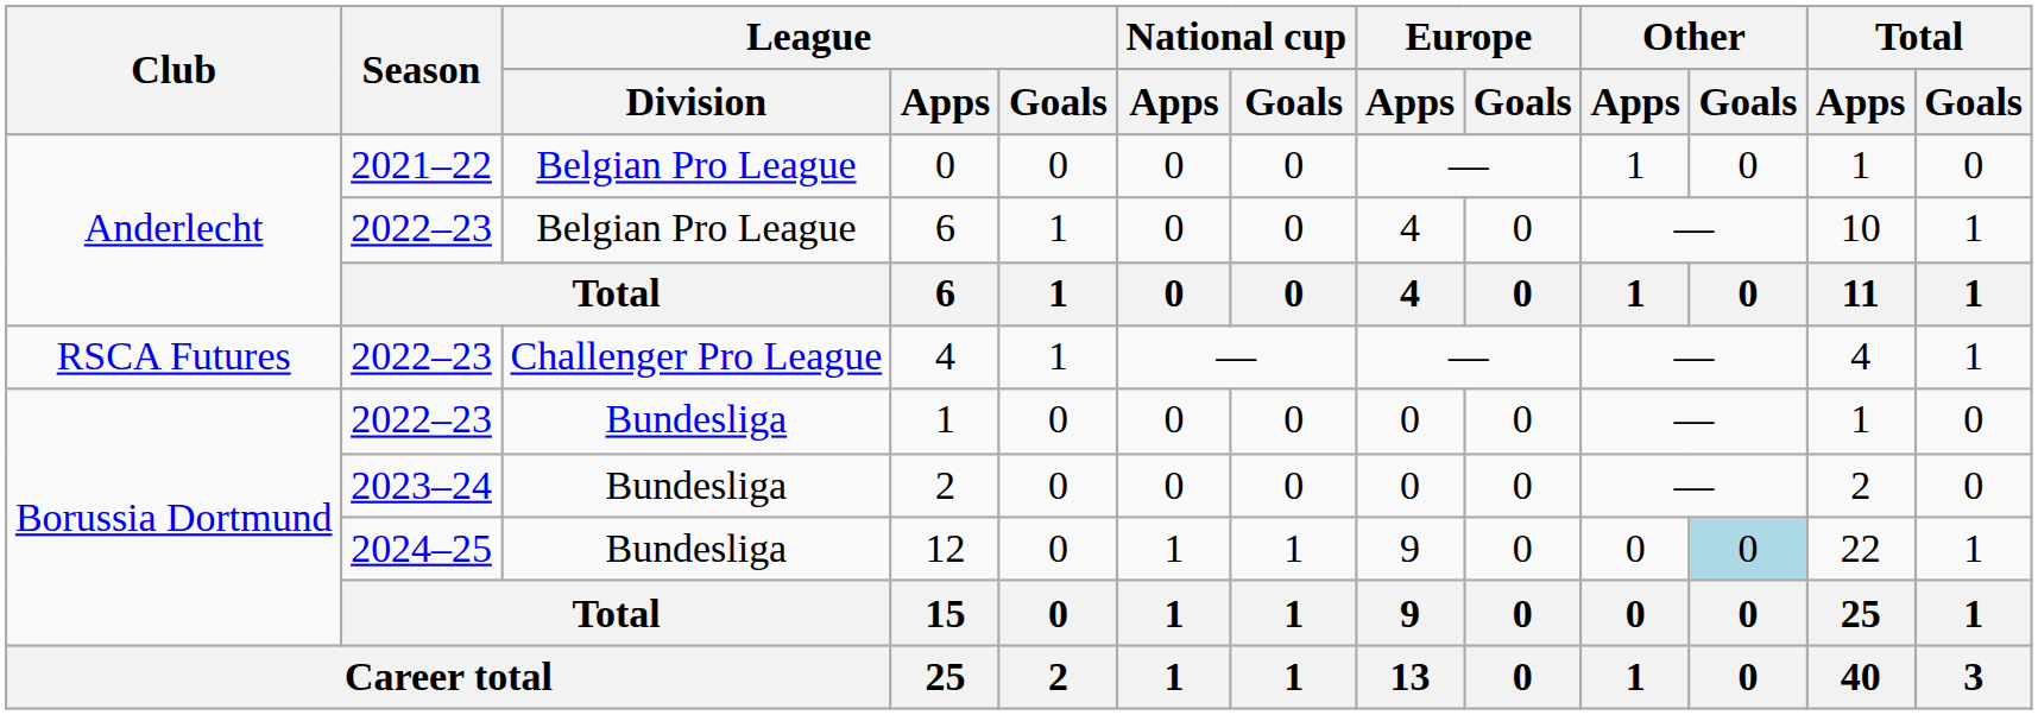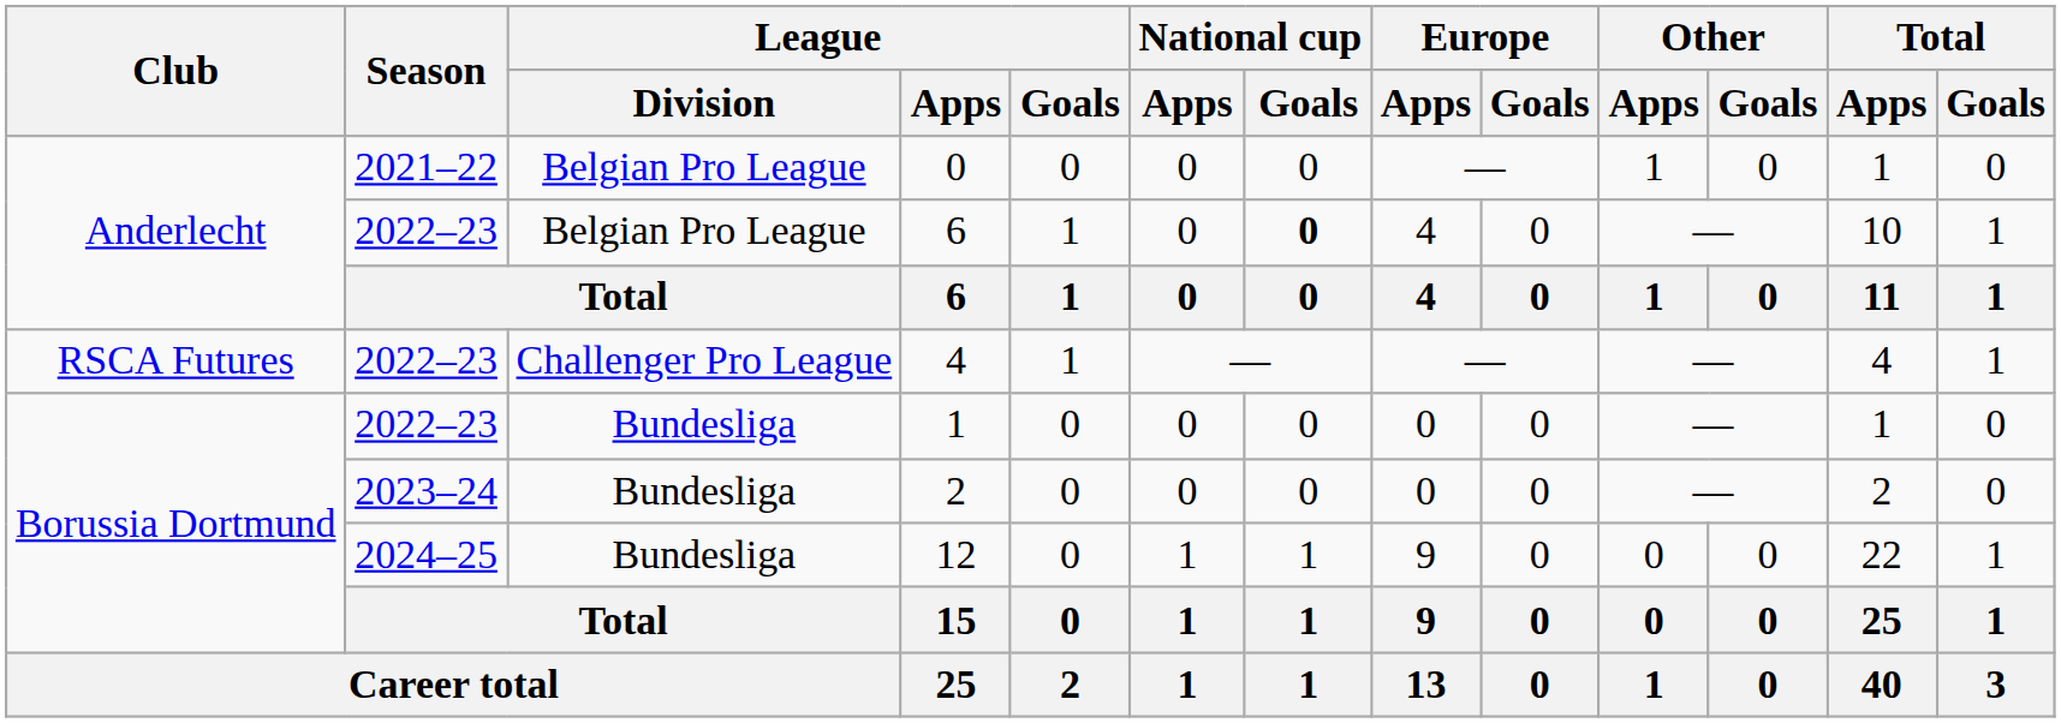2022–23 / 6 | National cup / Goals: normal -> bold
12 | Other / Goals: lightblue background -> no background
